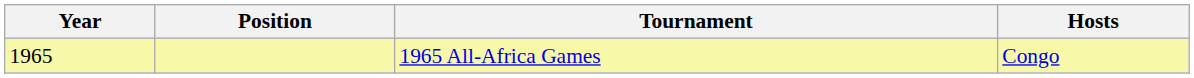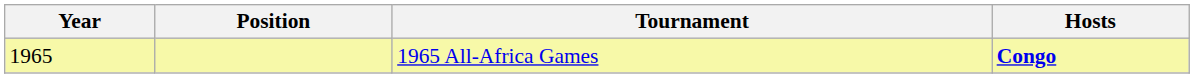row 2 | Hosts: normal -> bold
